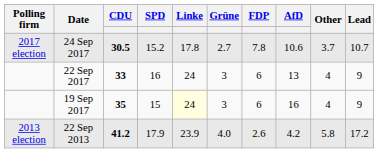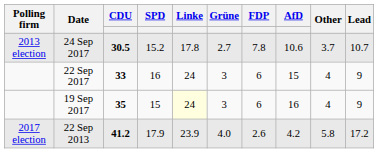24 Sep 2017 | Polling firm: 2017 election -> 2013 election
22 Sep 2017 | AfD: 13 -> 15
22 Sep 2013 | Polling firm: 2013 election -> 2017 election
